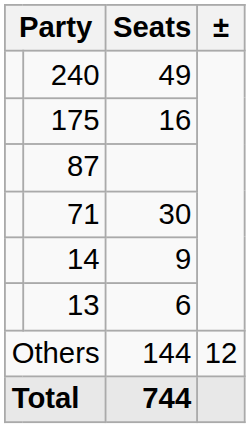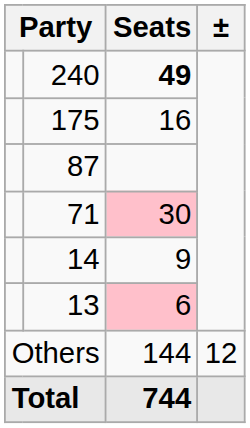240 | Seats: normal -> bold
71 | Seats: no background -> pink background
13 | Seats: no background -> pink background
